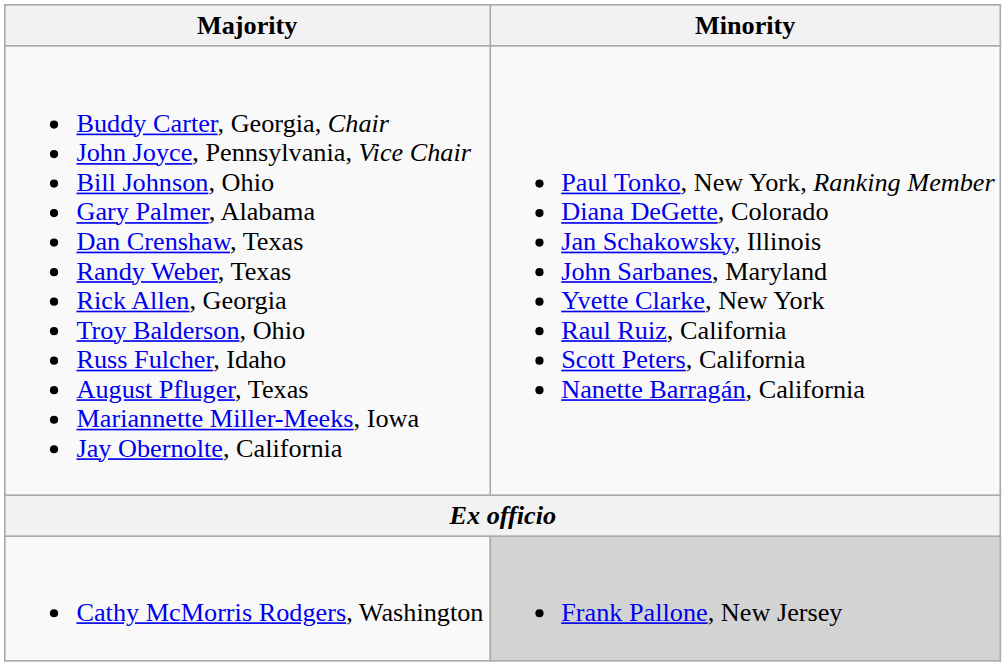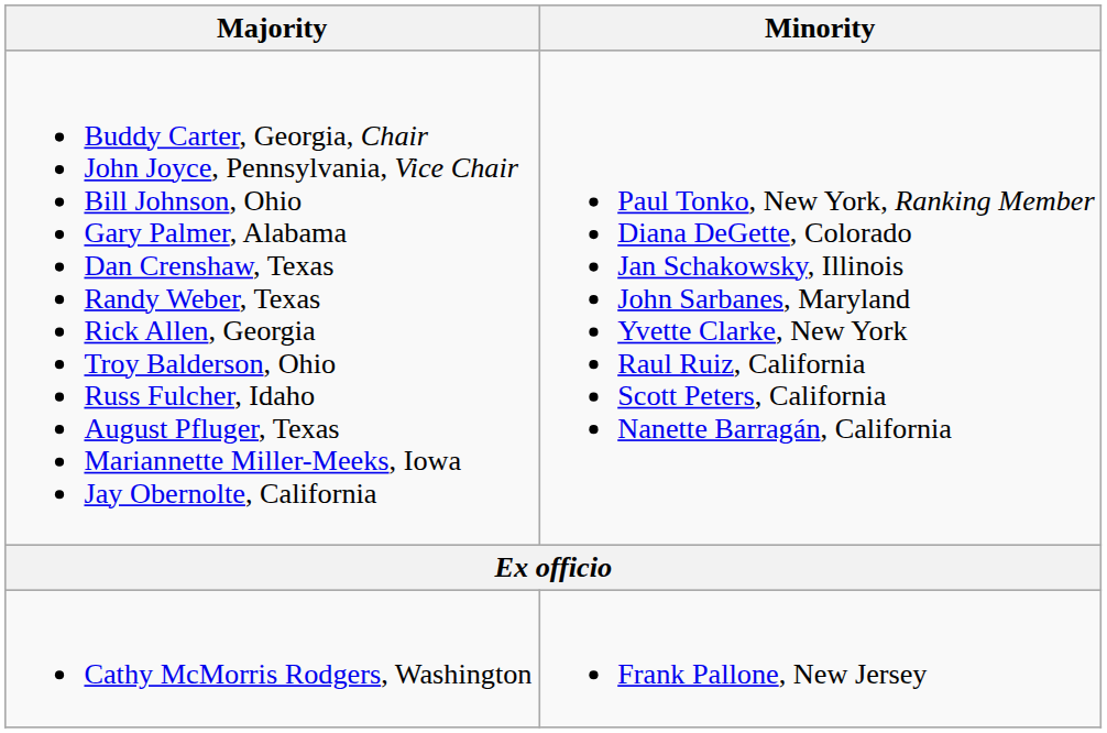Cathy McMorris Rodgers, Washington | Minority: lightgrey background -> no background
